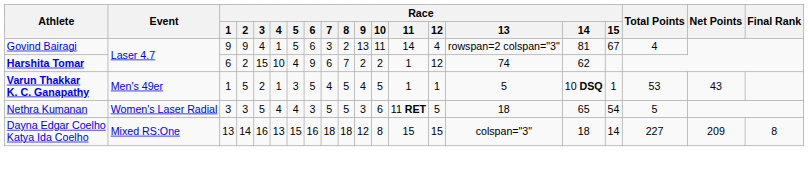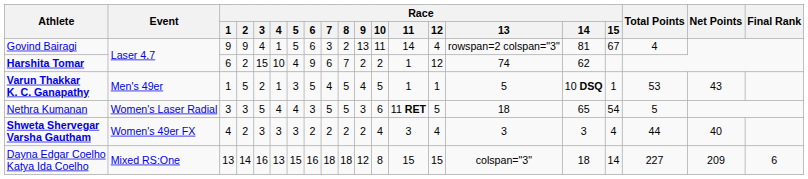+ row: Shweta Shervegar Varsha Gautham | Women's 49er FX | 4 | 2 | 3 | 3 | 3 | 2 | 2 | 2 | 2 | 4 | 3 | 4 | 3 | 3 | 4 | 44 | 40
Dayna Edgar Coelho Katya Ida Coelho | Final Rank: 8 -> 6
